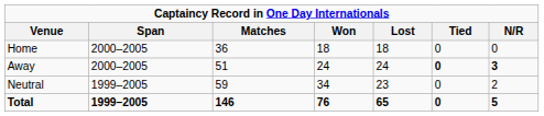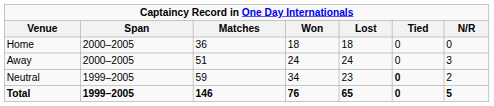Away | Tied: bold -> normal
Away | N/R: bold -> normal
Neutral | Tied: normal -> bold
